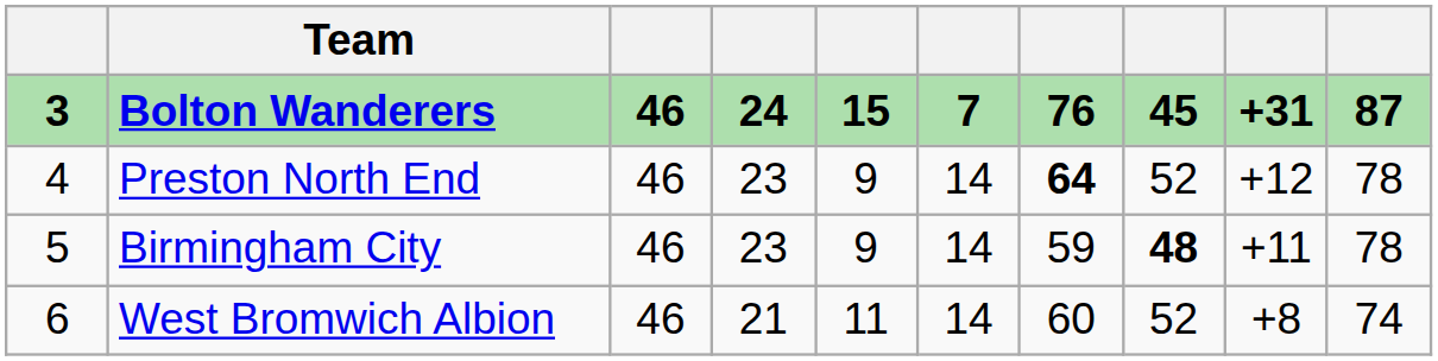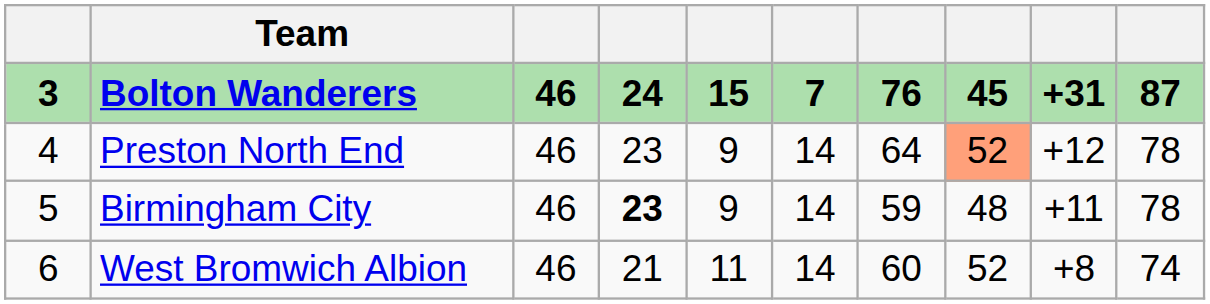Preston North End | column 7: bold -> normal
Preston North End | column 8: no background -> lightsalmon background
Birmingham City | column 4: normal -> bold
Birmingham City | column 8: bold -> normal
